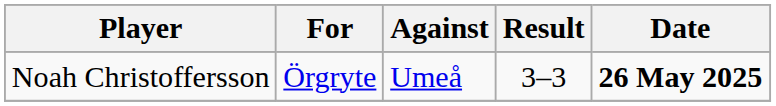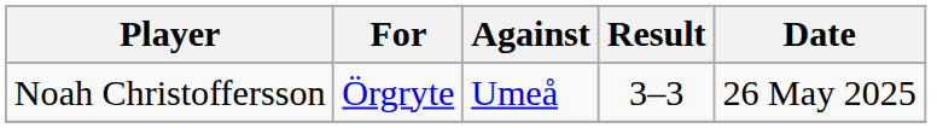Noah Christoffersson | Date: bold -> normal
